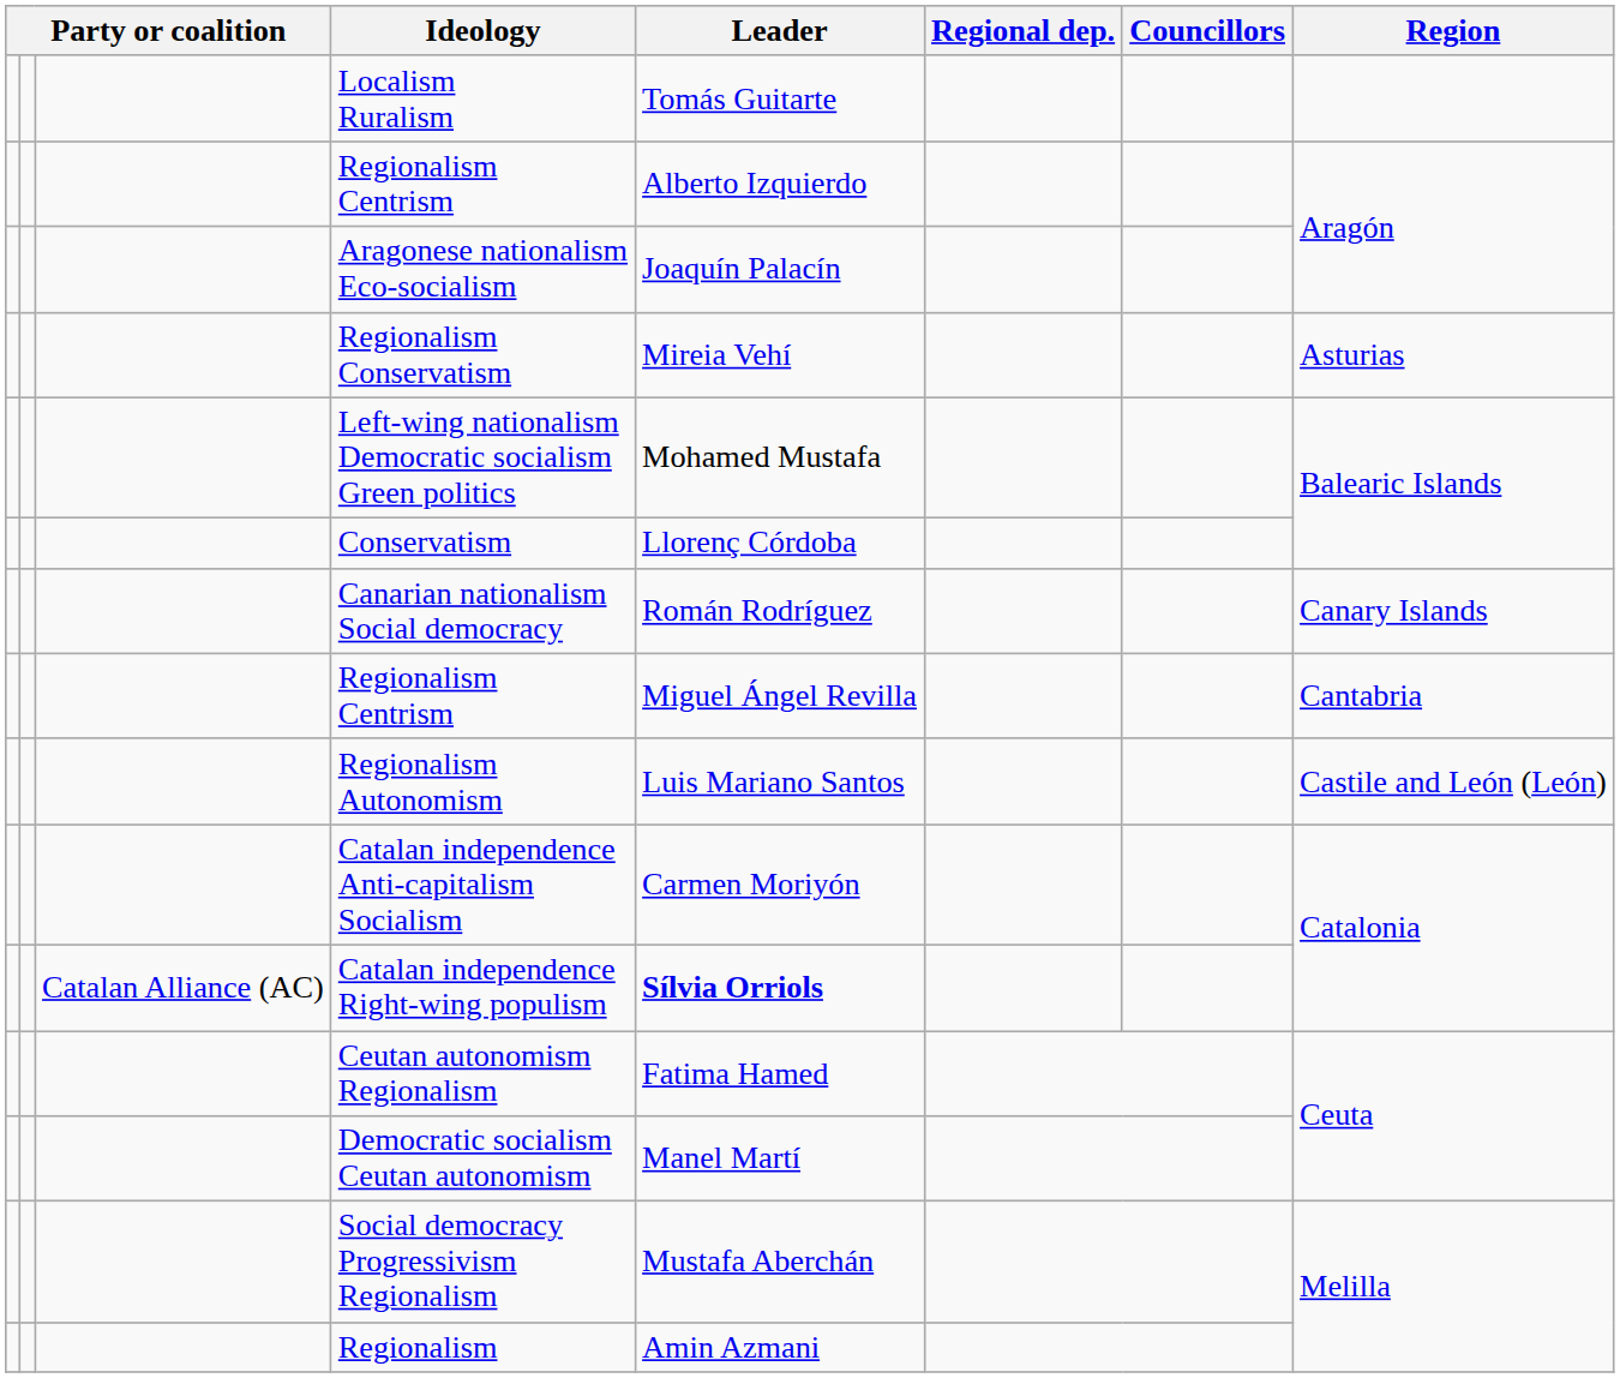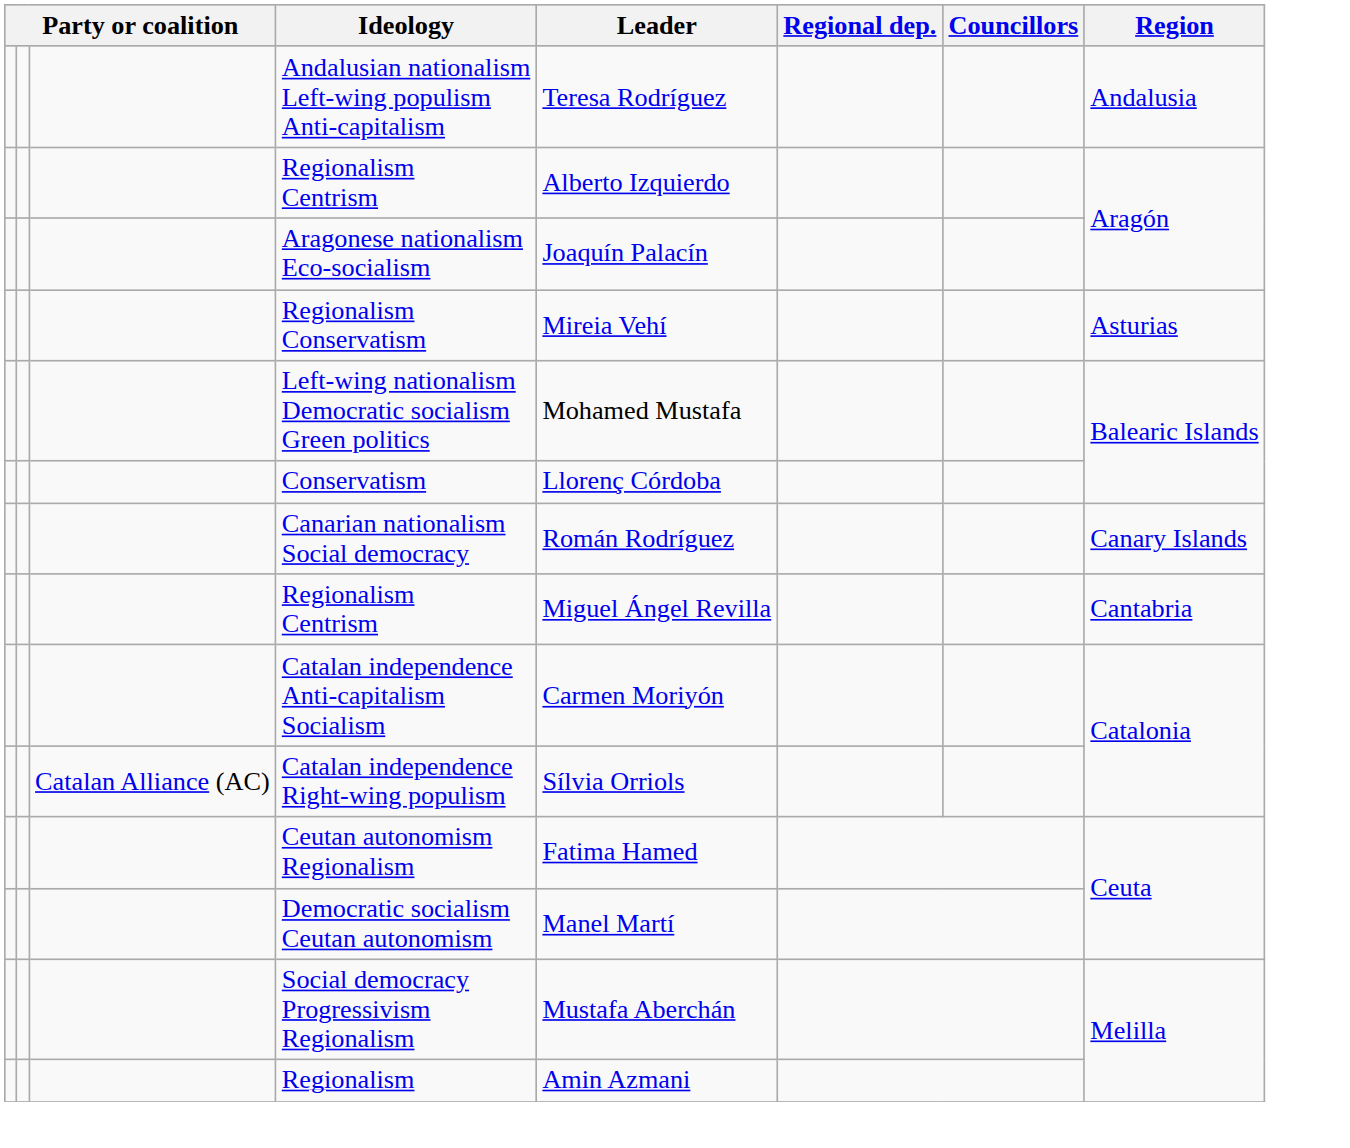- row: Localism Ruralism | Tomás Guitarte
+ row: Andalusian nationalism Left-wing populism Anti-capitalism | Teresa Rodríguez | Andalusia
- row: Regionalism Autonomism | Luis Mariano Santos | Castile and León (León)
Catalan independence Right-wing populism | Leader: bold -> normal
